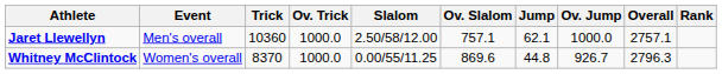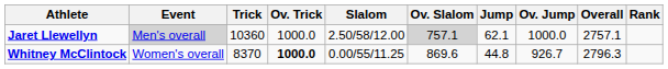row 2 | Event: no background -> lightgrey background
row 2 | Ov. Slalom: no background -> lightgrey background
row 3 | Ov. Trick: normal -> bold
